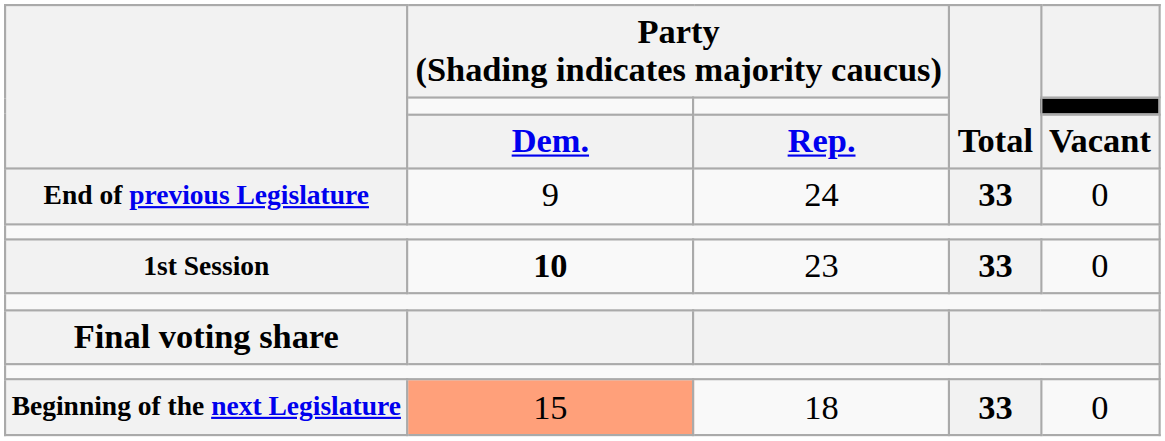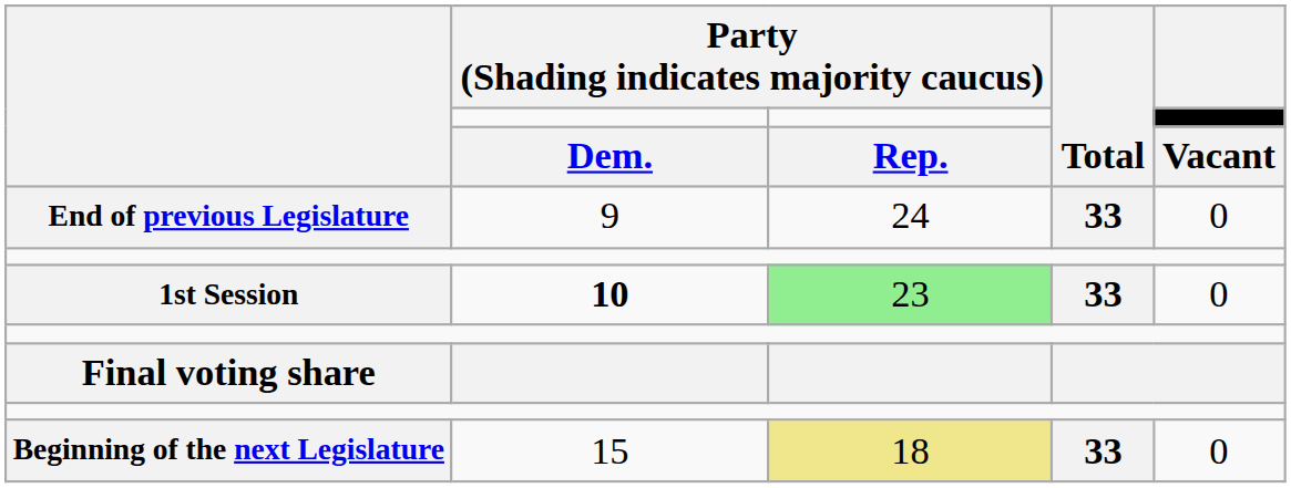1st Session | column 3: no background -> lightgreen background
Beginning of the next Legislature | column 2: lightsalmon background -> no background
Beginning of the next Legislature | column 3: no background -> khaki background
